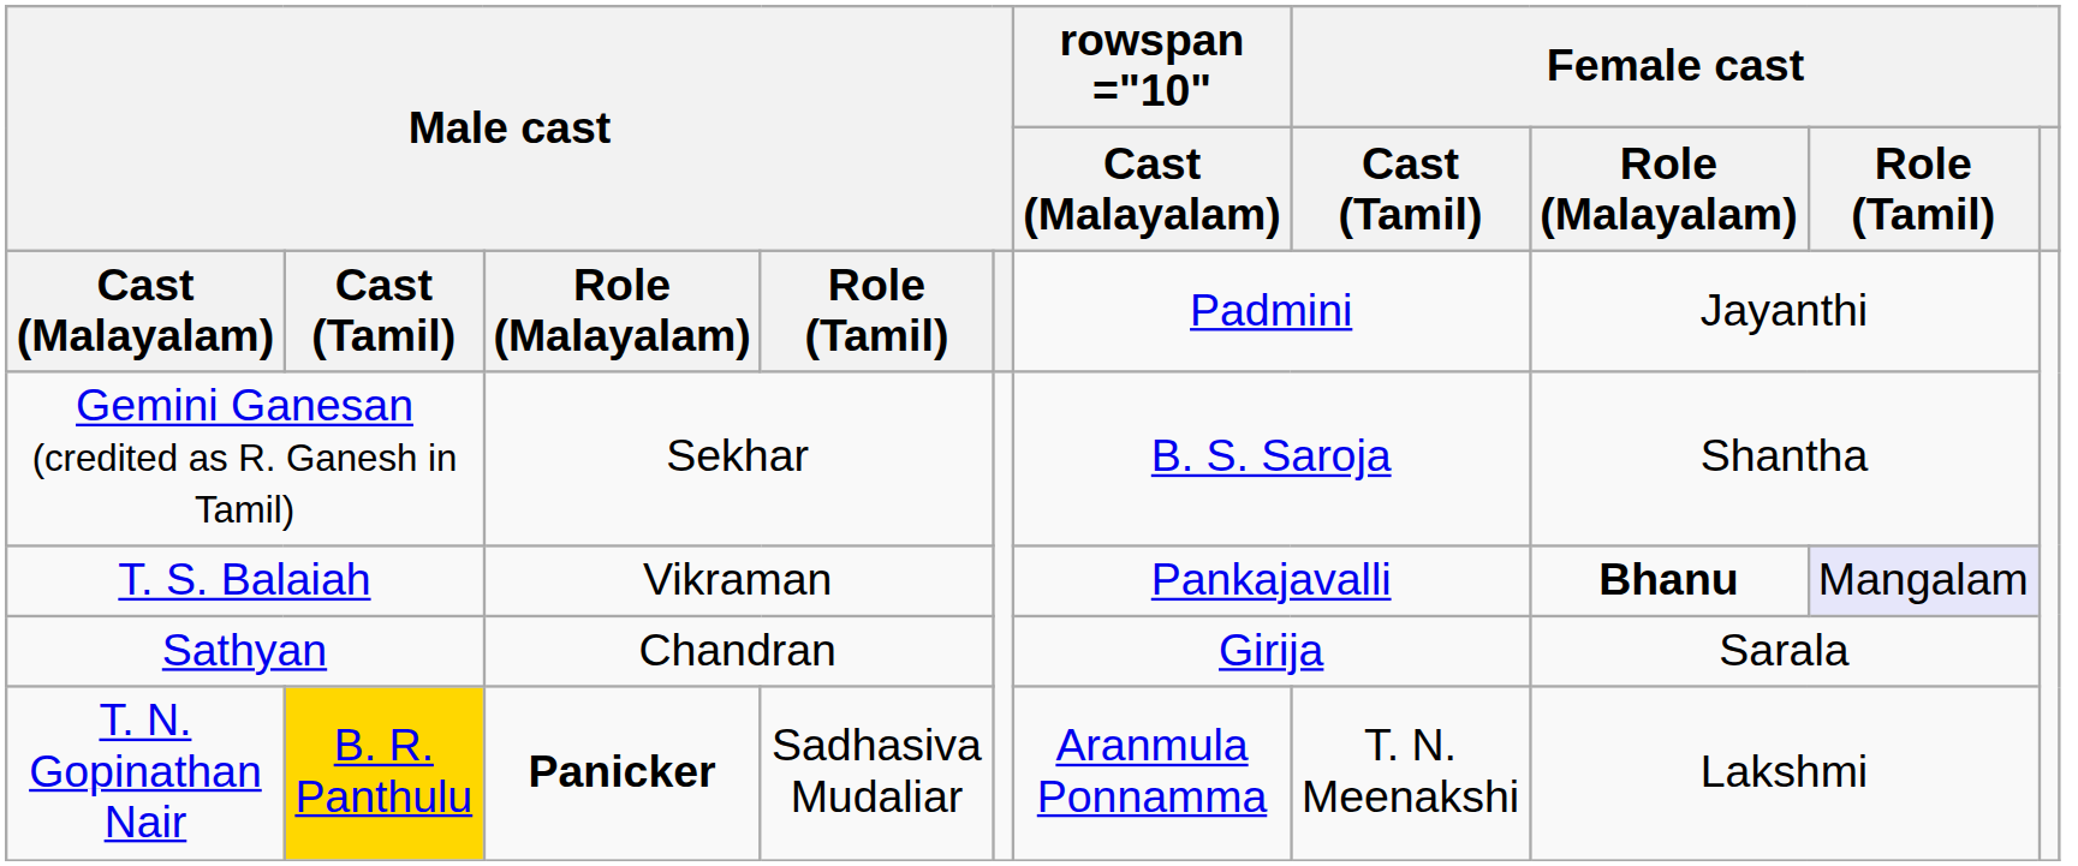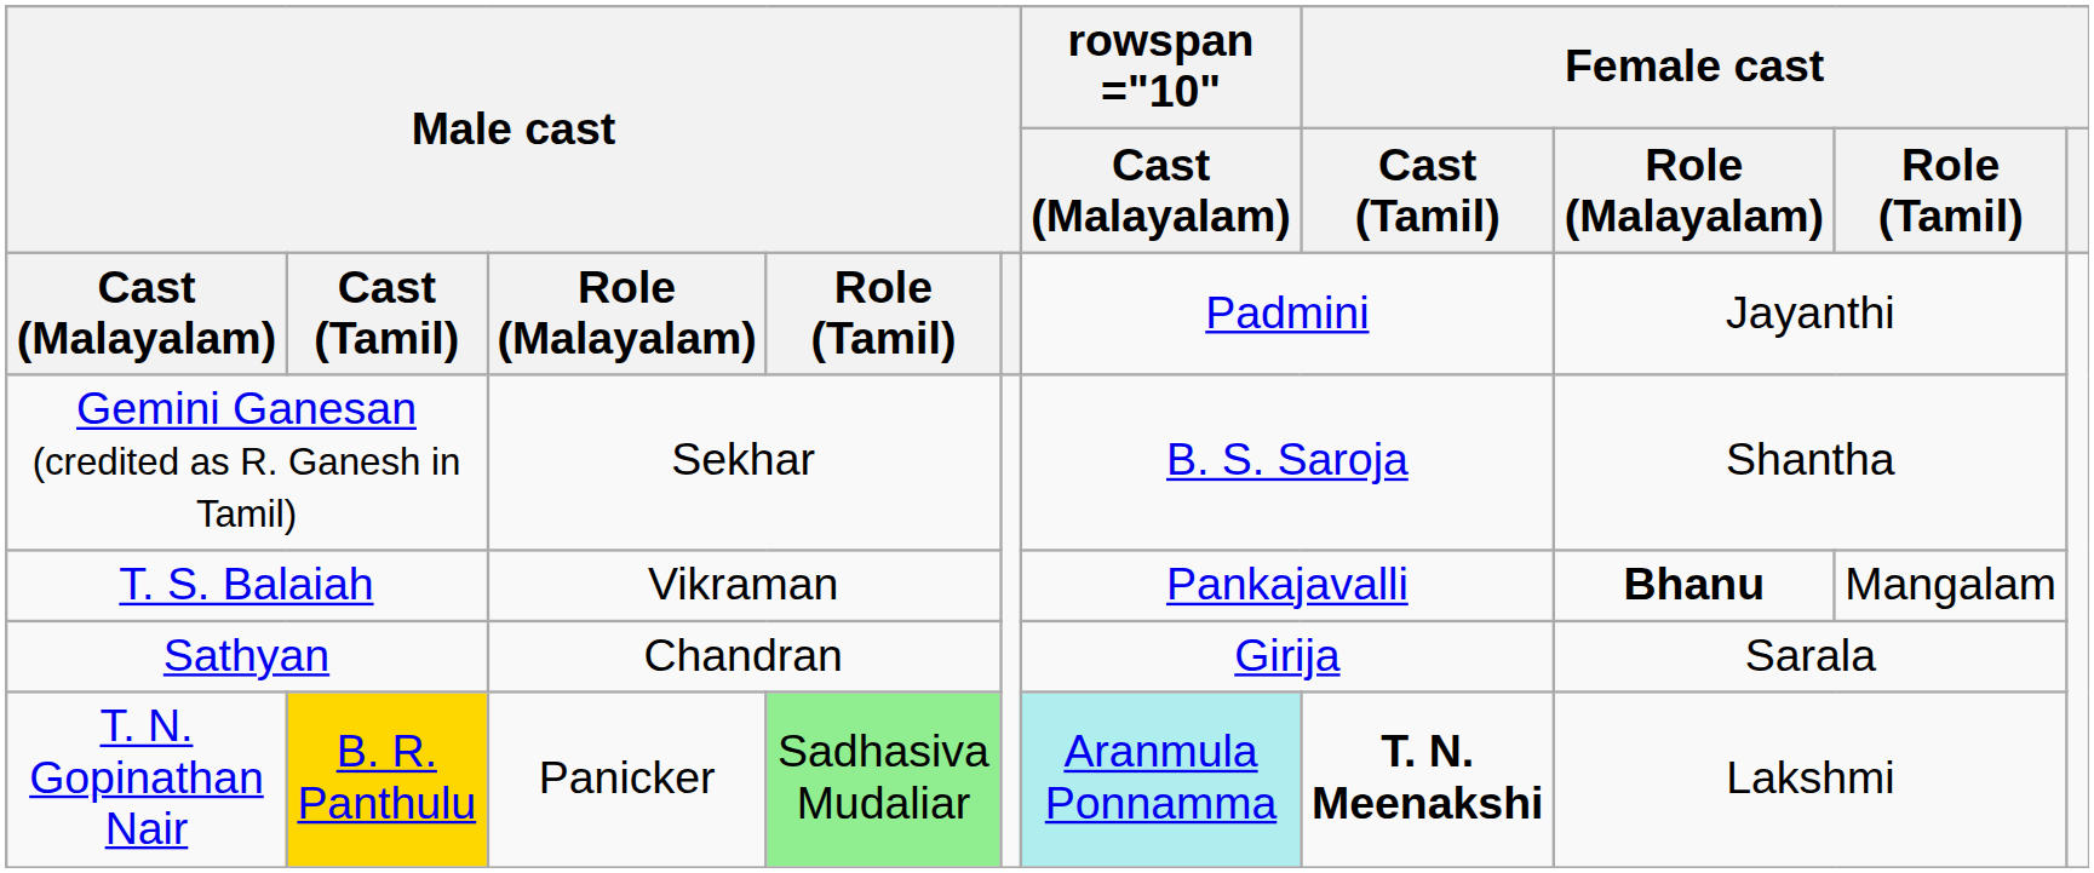T. S. Balaiah | Female cast / Role (Tamil): lavender background -> no background
T. N. Gopinathan Nair | column 3: bold -> normal
T. N. Gopinathan Nair | column 4: no background -> lightgreen background
T. N. Gopinathan Nair | rowspan ="10" / Cast (Malayalam): no background -> paleturquoise background
T. N. Gopinathan Nair | Female cast / Cast (Tamil): normal -> bold
